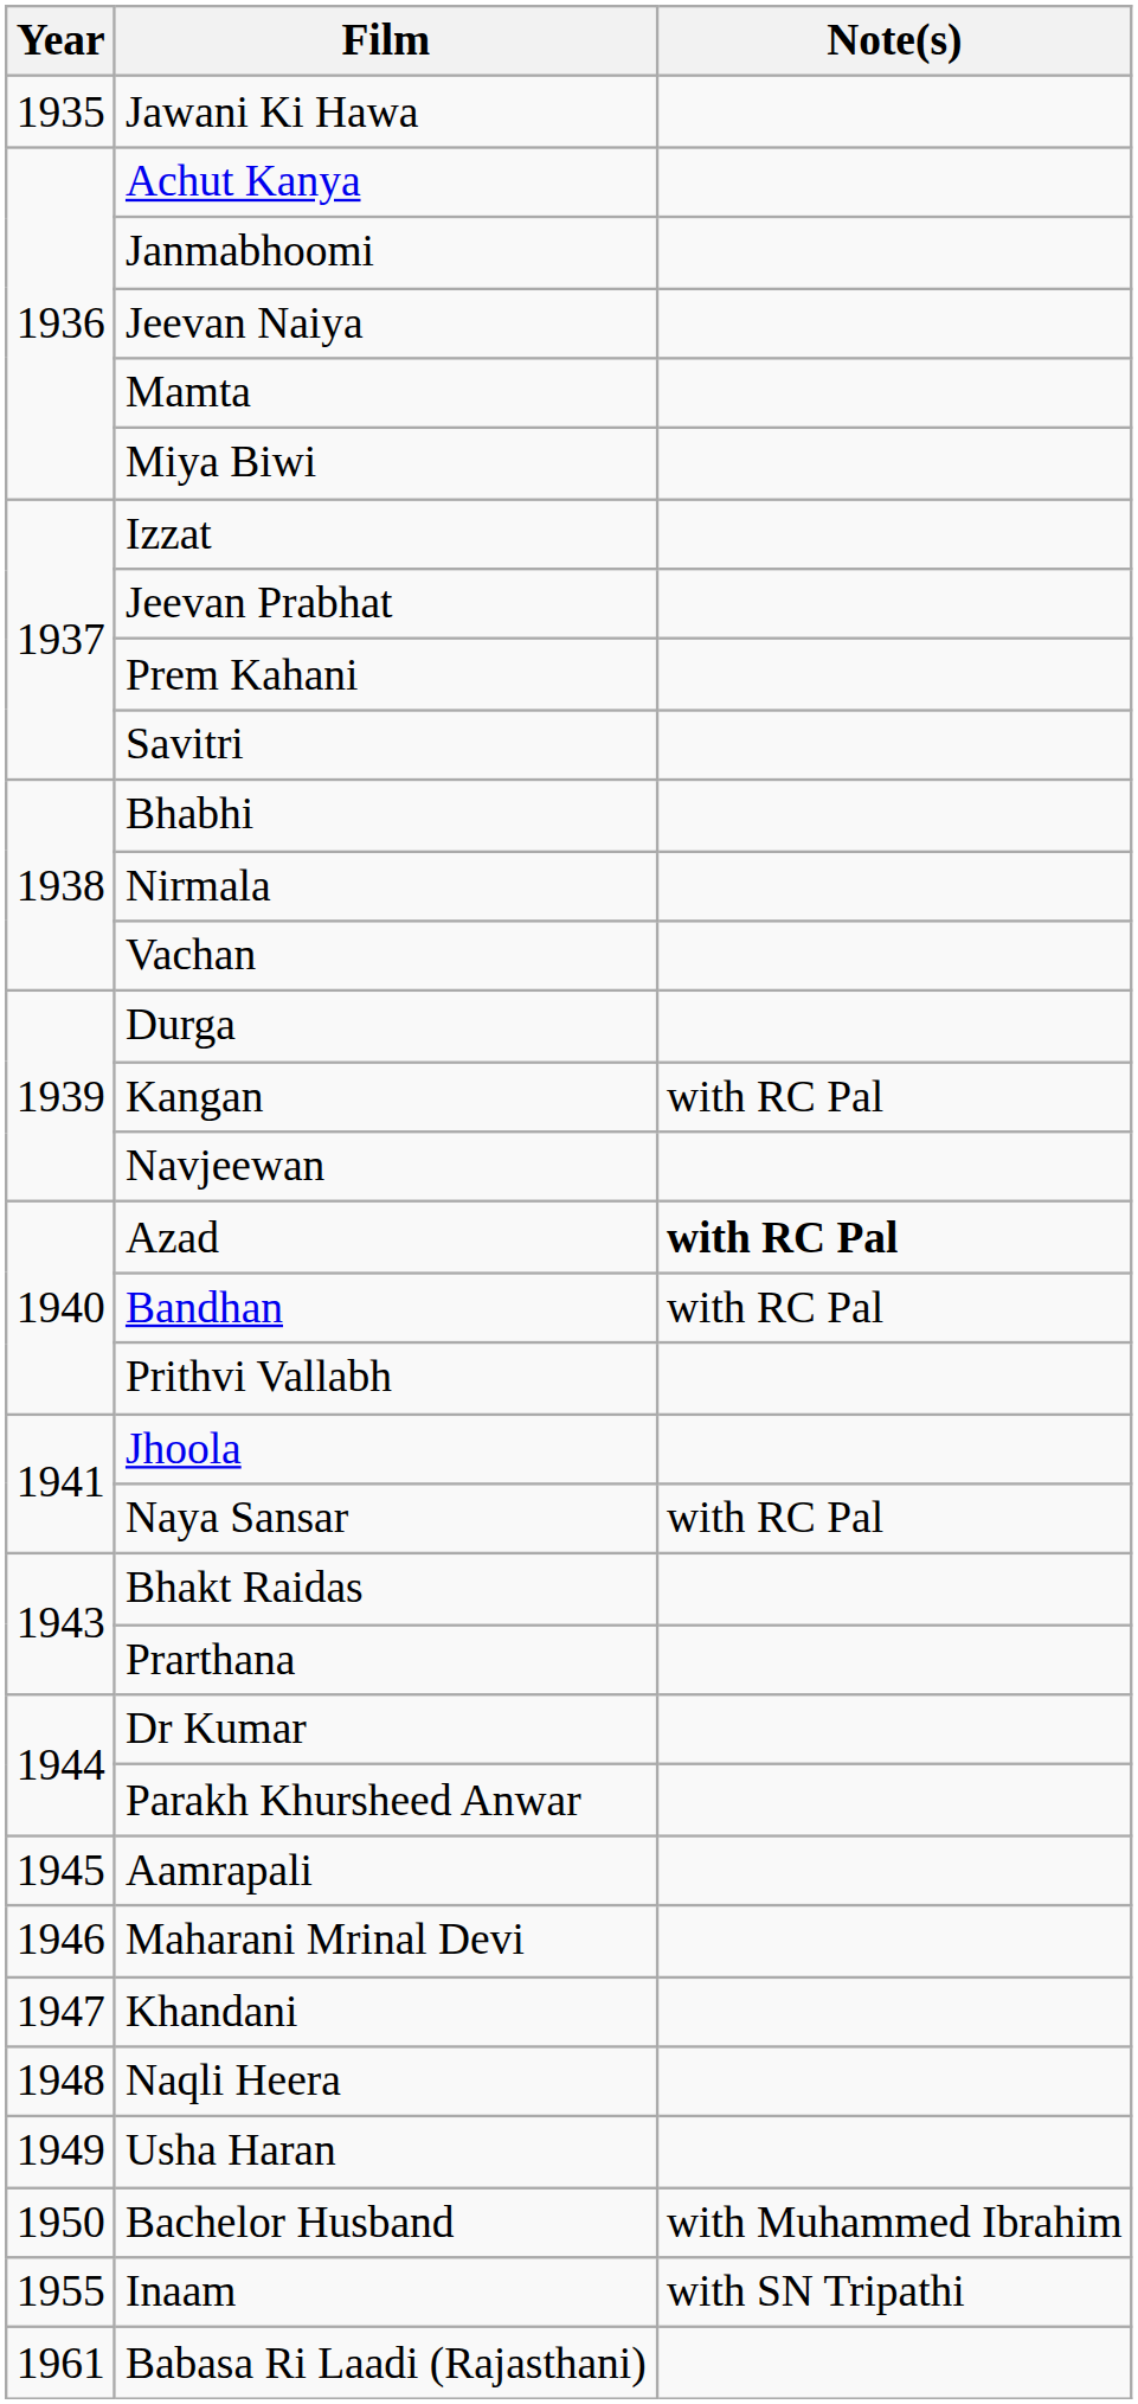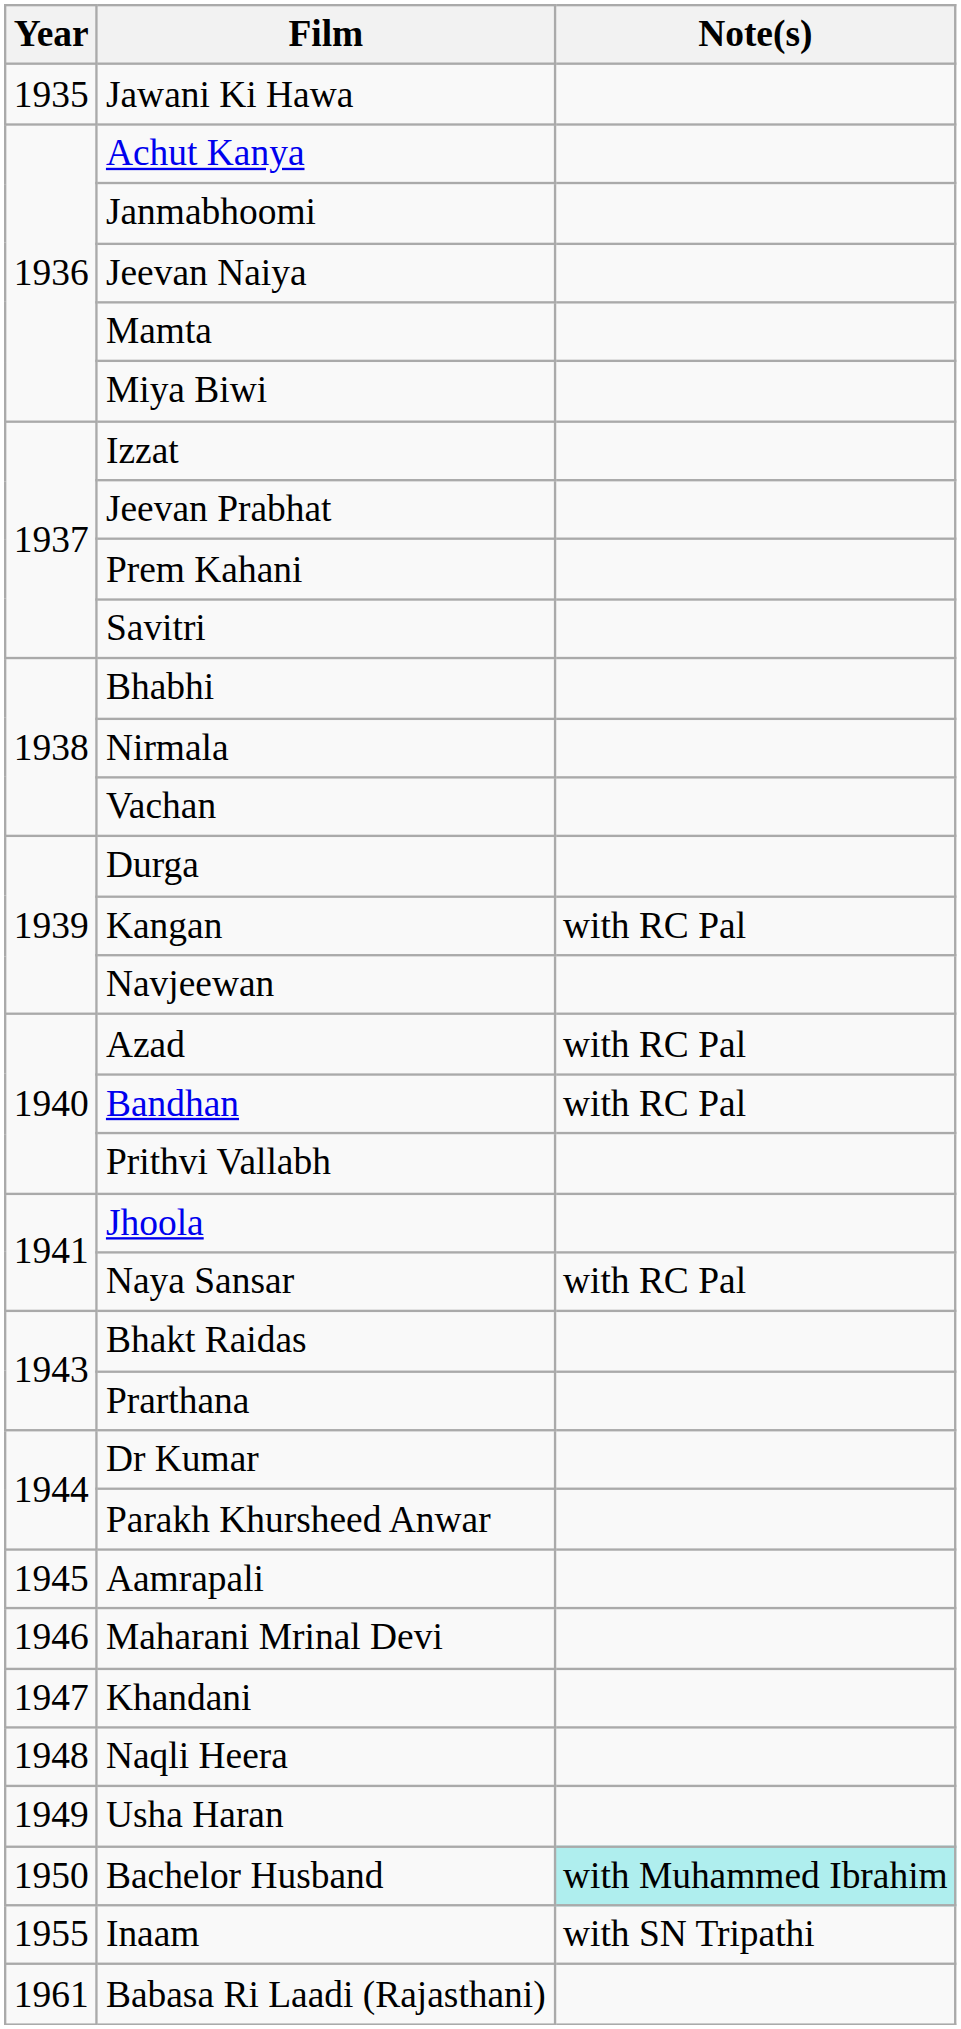Azad | Note(s): bold -> normal
Bachelor Husband | Note(s): no background -> paleturquoise background
